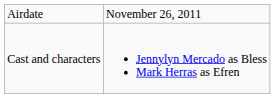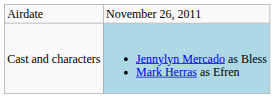Cast and characters | column 2: no background -> lightblue background
